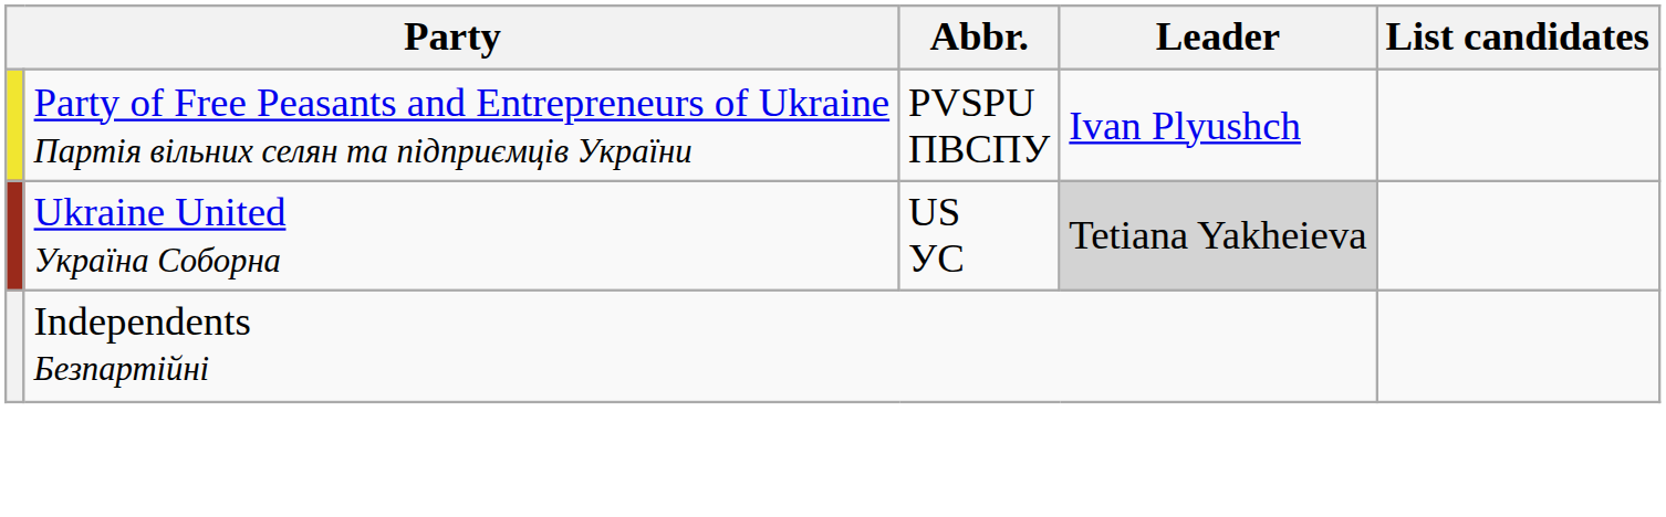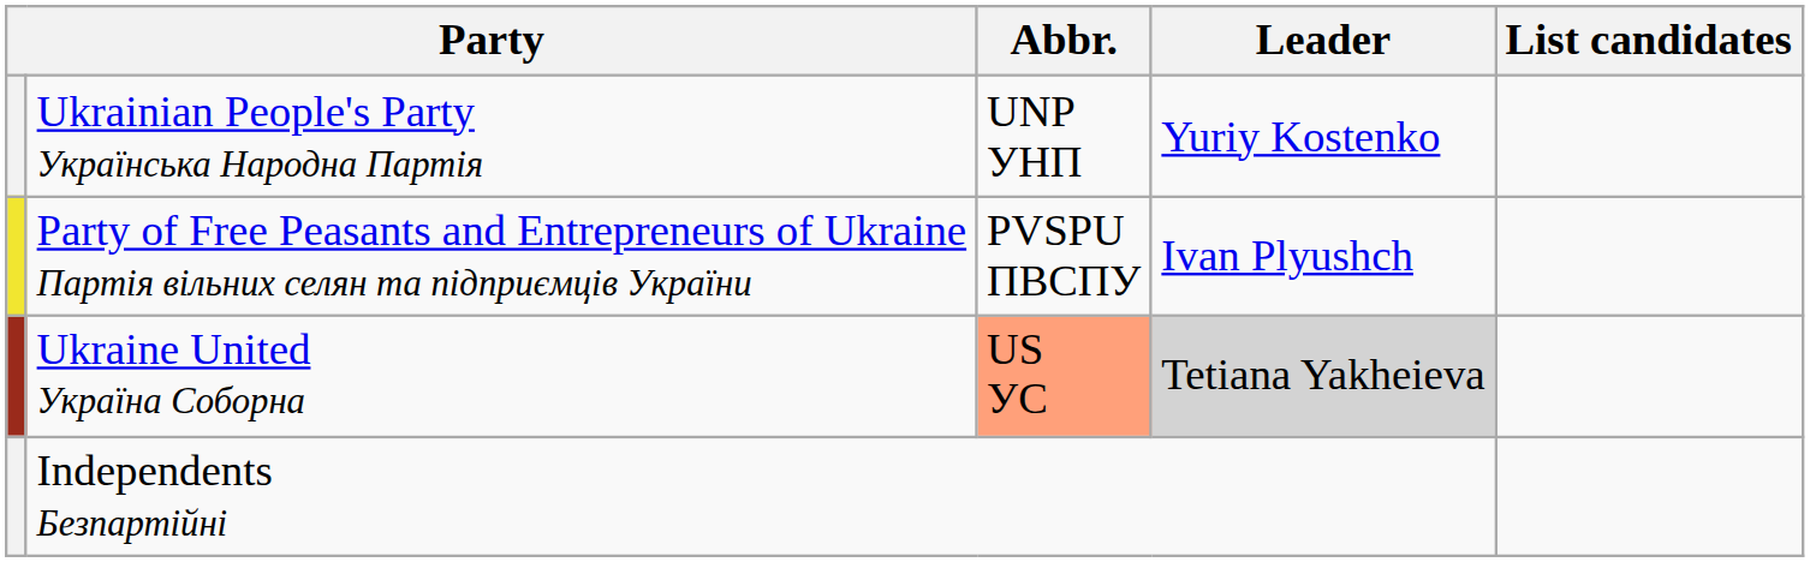+ row: Ukrainian People's Party Українська Народна Партія | UNP УНП | Yuriy Kostenko
Ukraine United Україна Соборна | Abbr.: no background -> lightsalmon background
